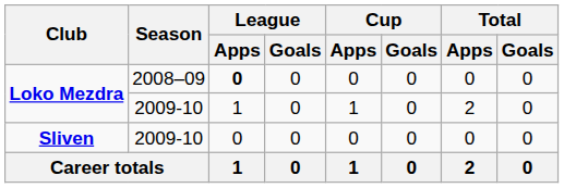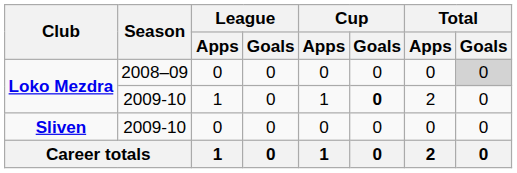Loko Mezdra / 2008–09 | League / Apps: bold -> normal
Loko Mezdra / 2008–09 | Total / Goals: no background -> lightgrey background
Loko Mezdra / 2009-10 | Cup / Goals: normal -> bold
